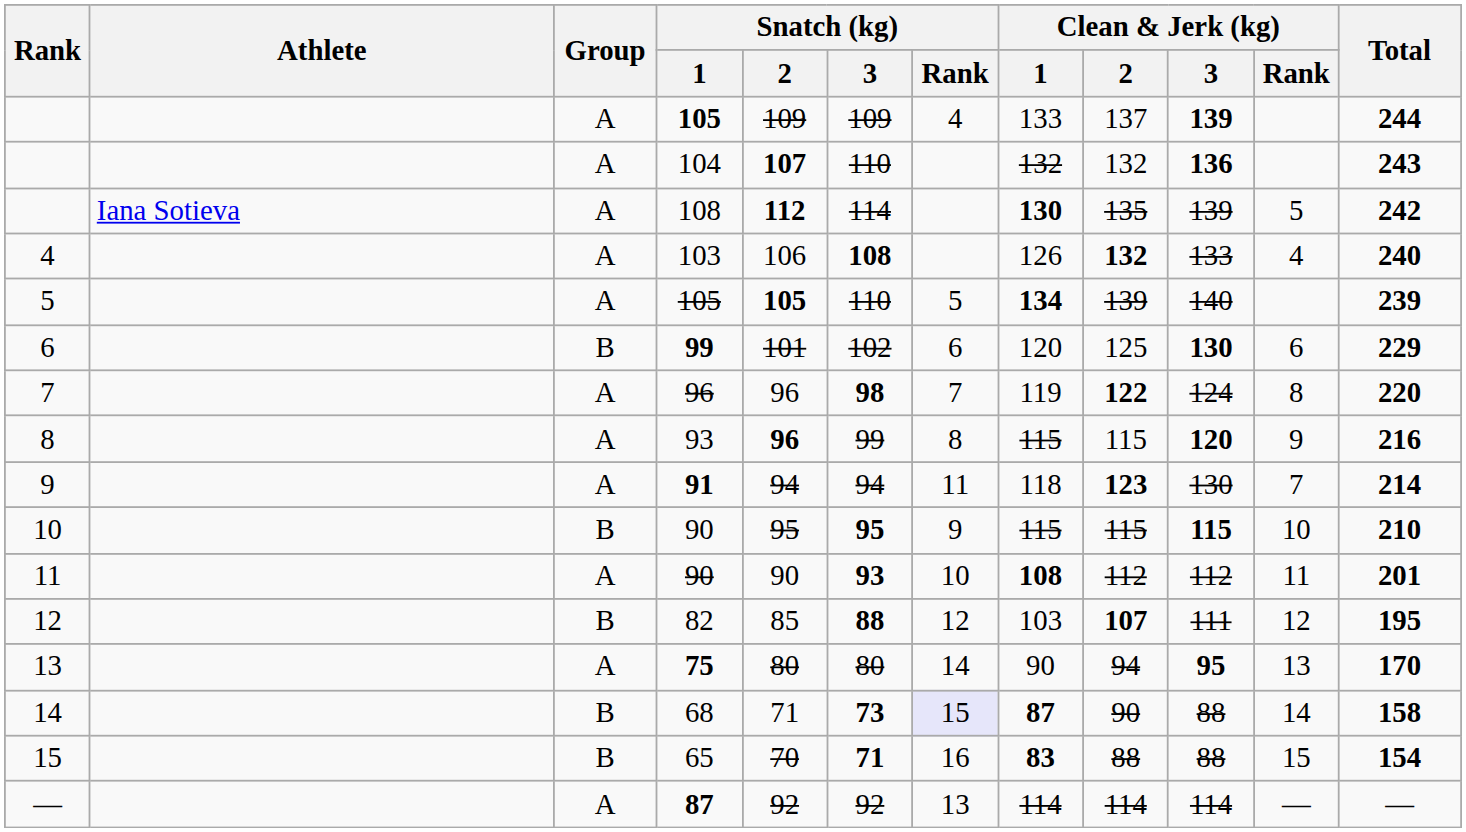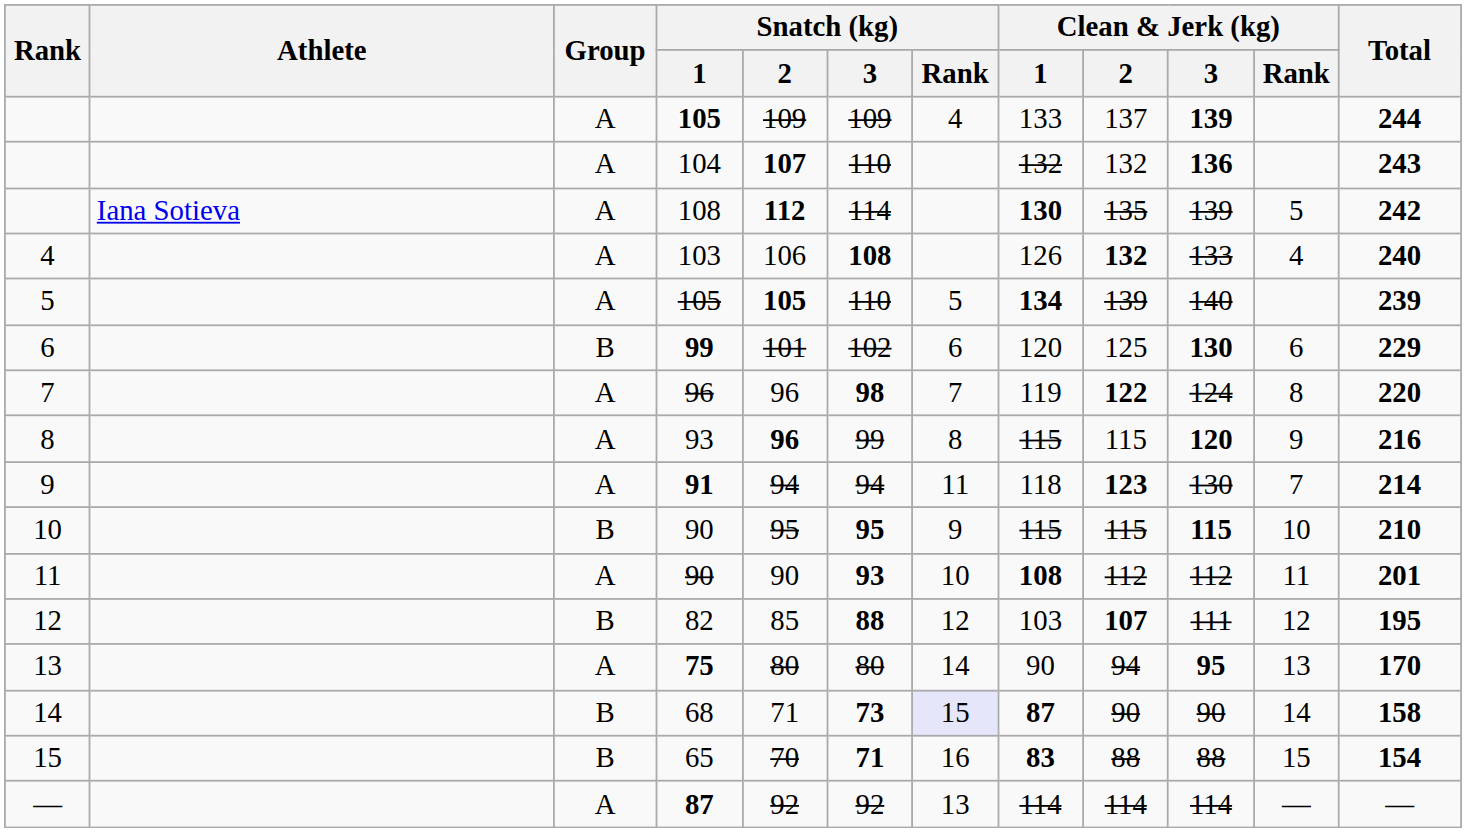row 16 | Clean & Jerk (kg) / 3: 88 -> 90
